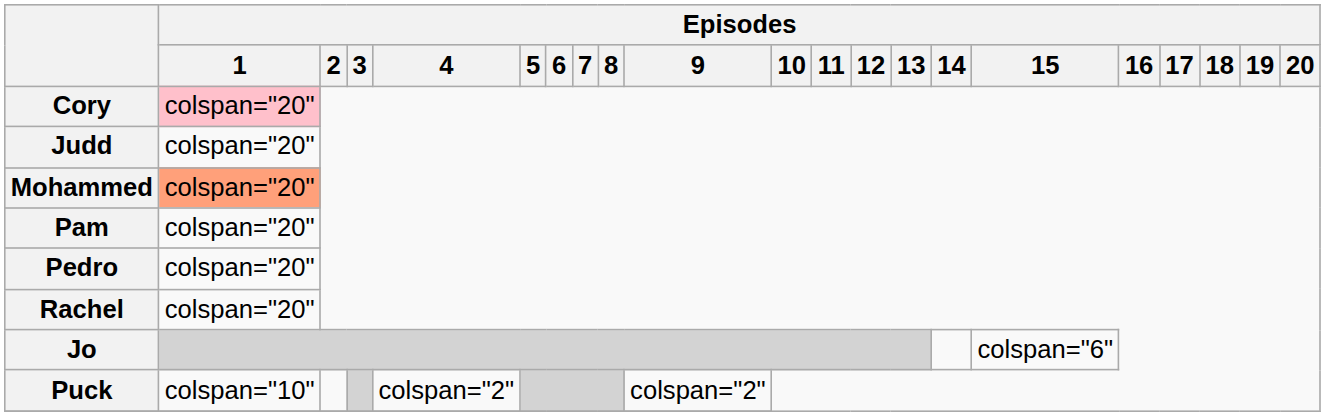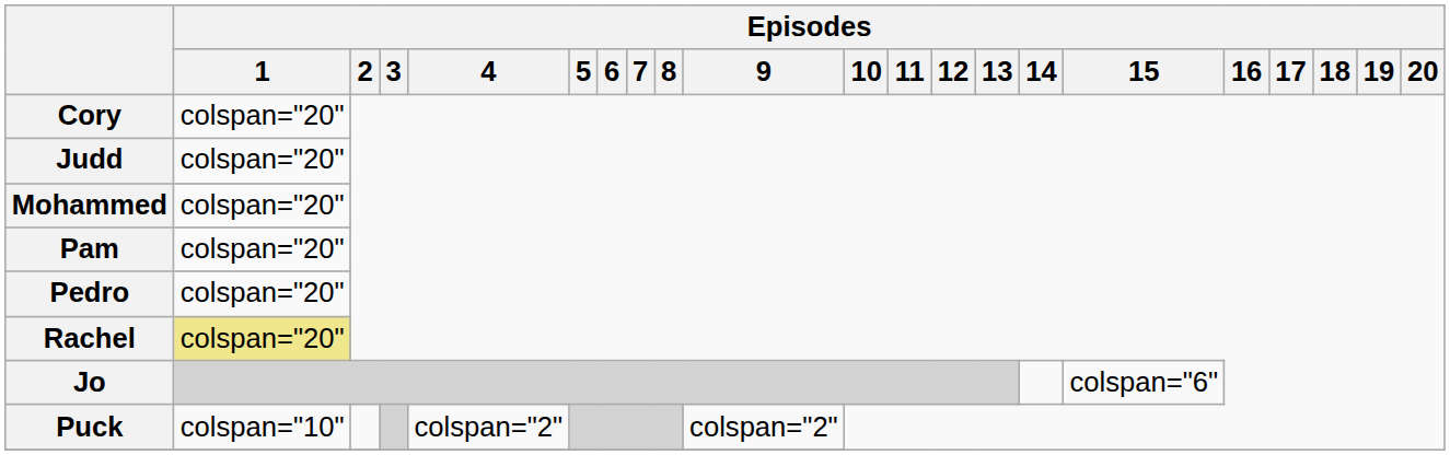Cory | Episodes / 1: pink background -> no background
Mohammed | Episodes / 1: lightsalmon background -> no background
Rachel | Episodes / 1: no background -> khaki background
